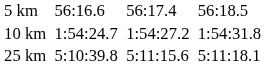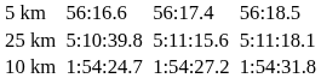rows swapped: 10 km <-> 25 km
